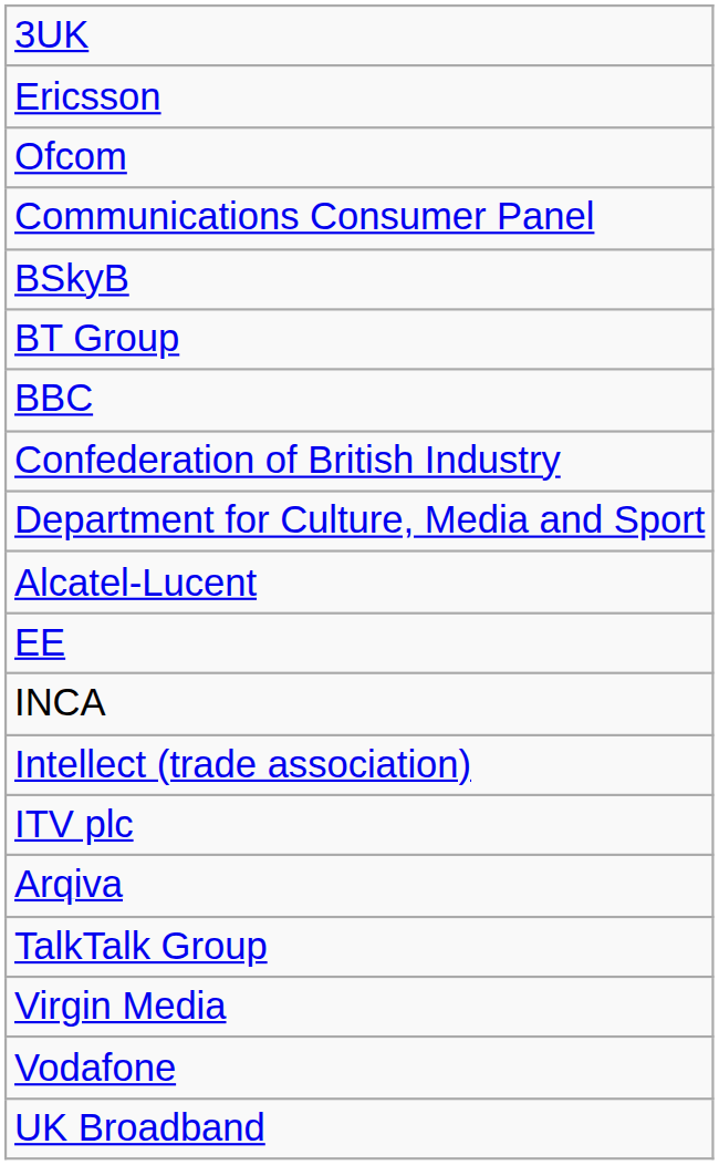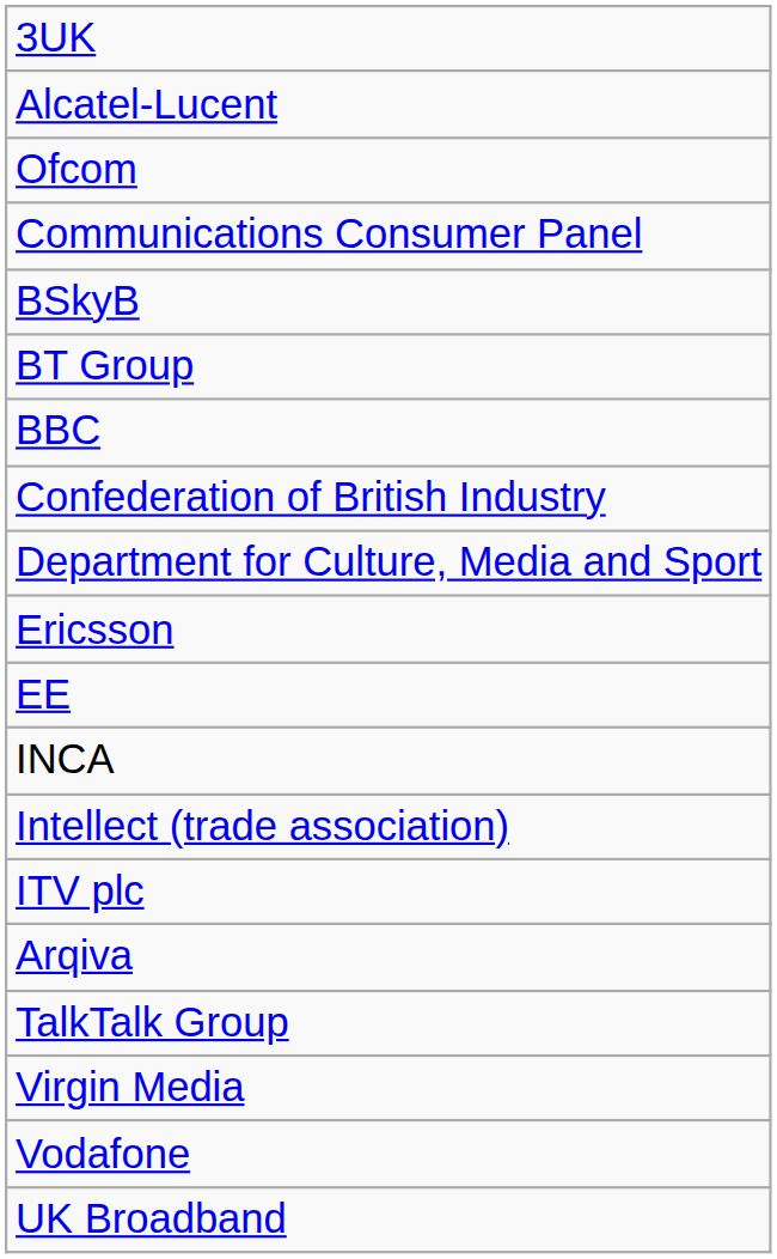row 2 | column 1: Ericsson -> Alcatel-Lucent
row 10 | column 1: Alcatel-Lucent -> Ericsson
